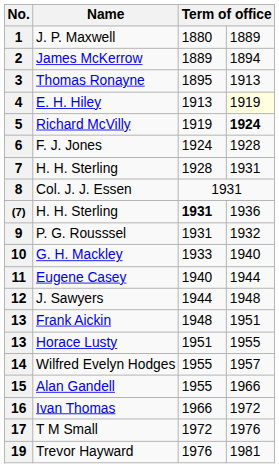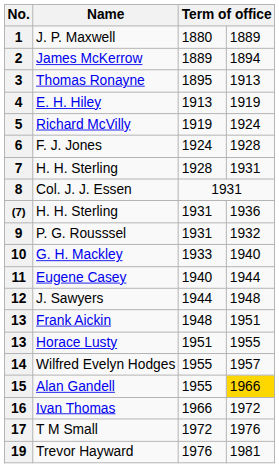4 | column 4: lightyellow background -> no background
5 | column 4: bold -> normal
(7) | column 3: bold -> normal
15 | column 4: no background -> gold background
